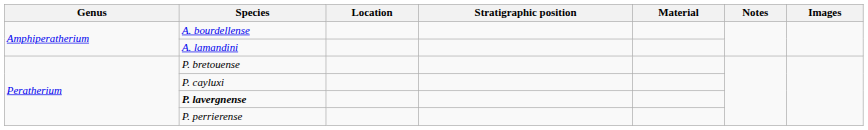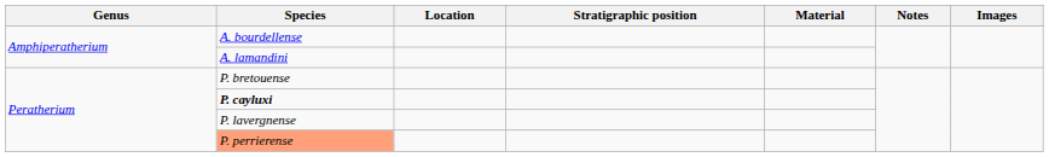P. cayluxi | Species: normal -> bold
P. lavergnense | Species: bold -> normal
P. perrierense | Species: no background -> lightsalmon background
